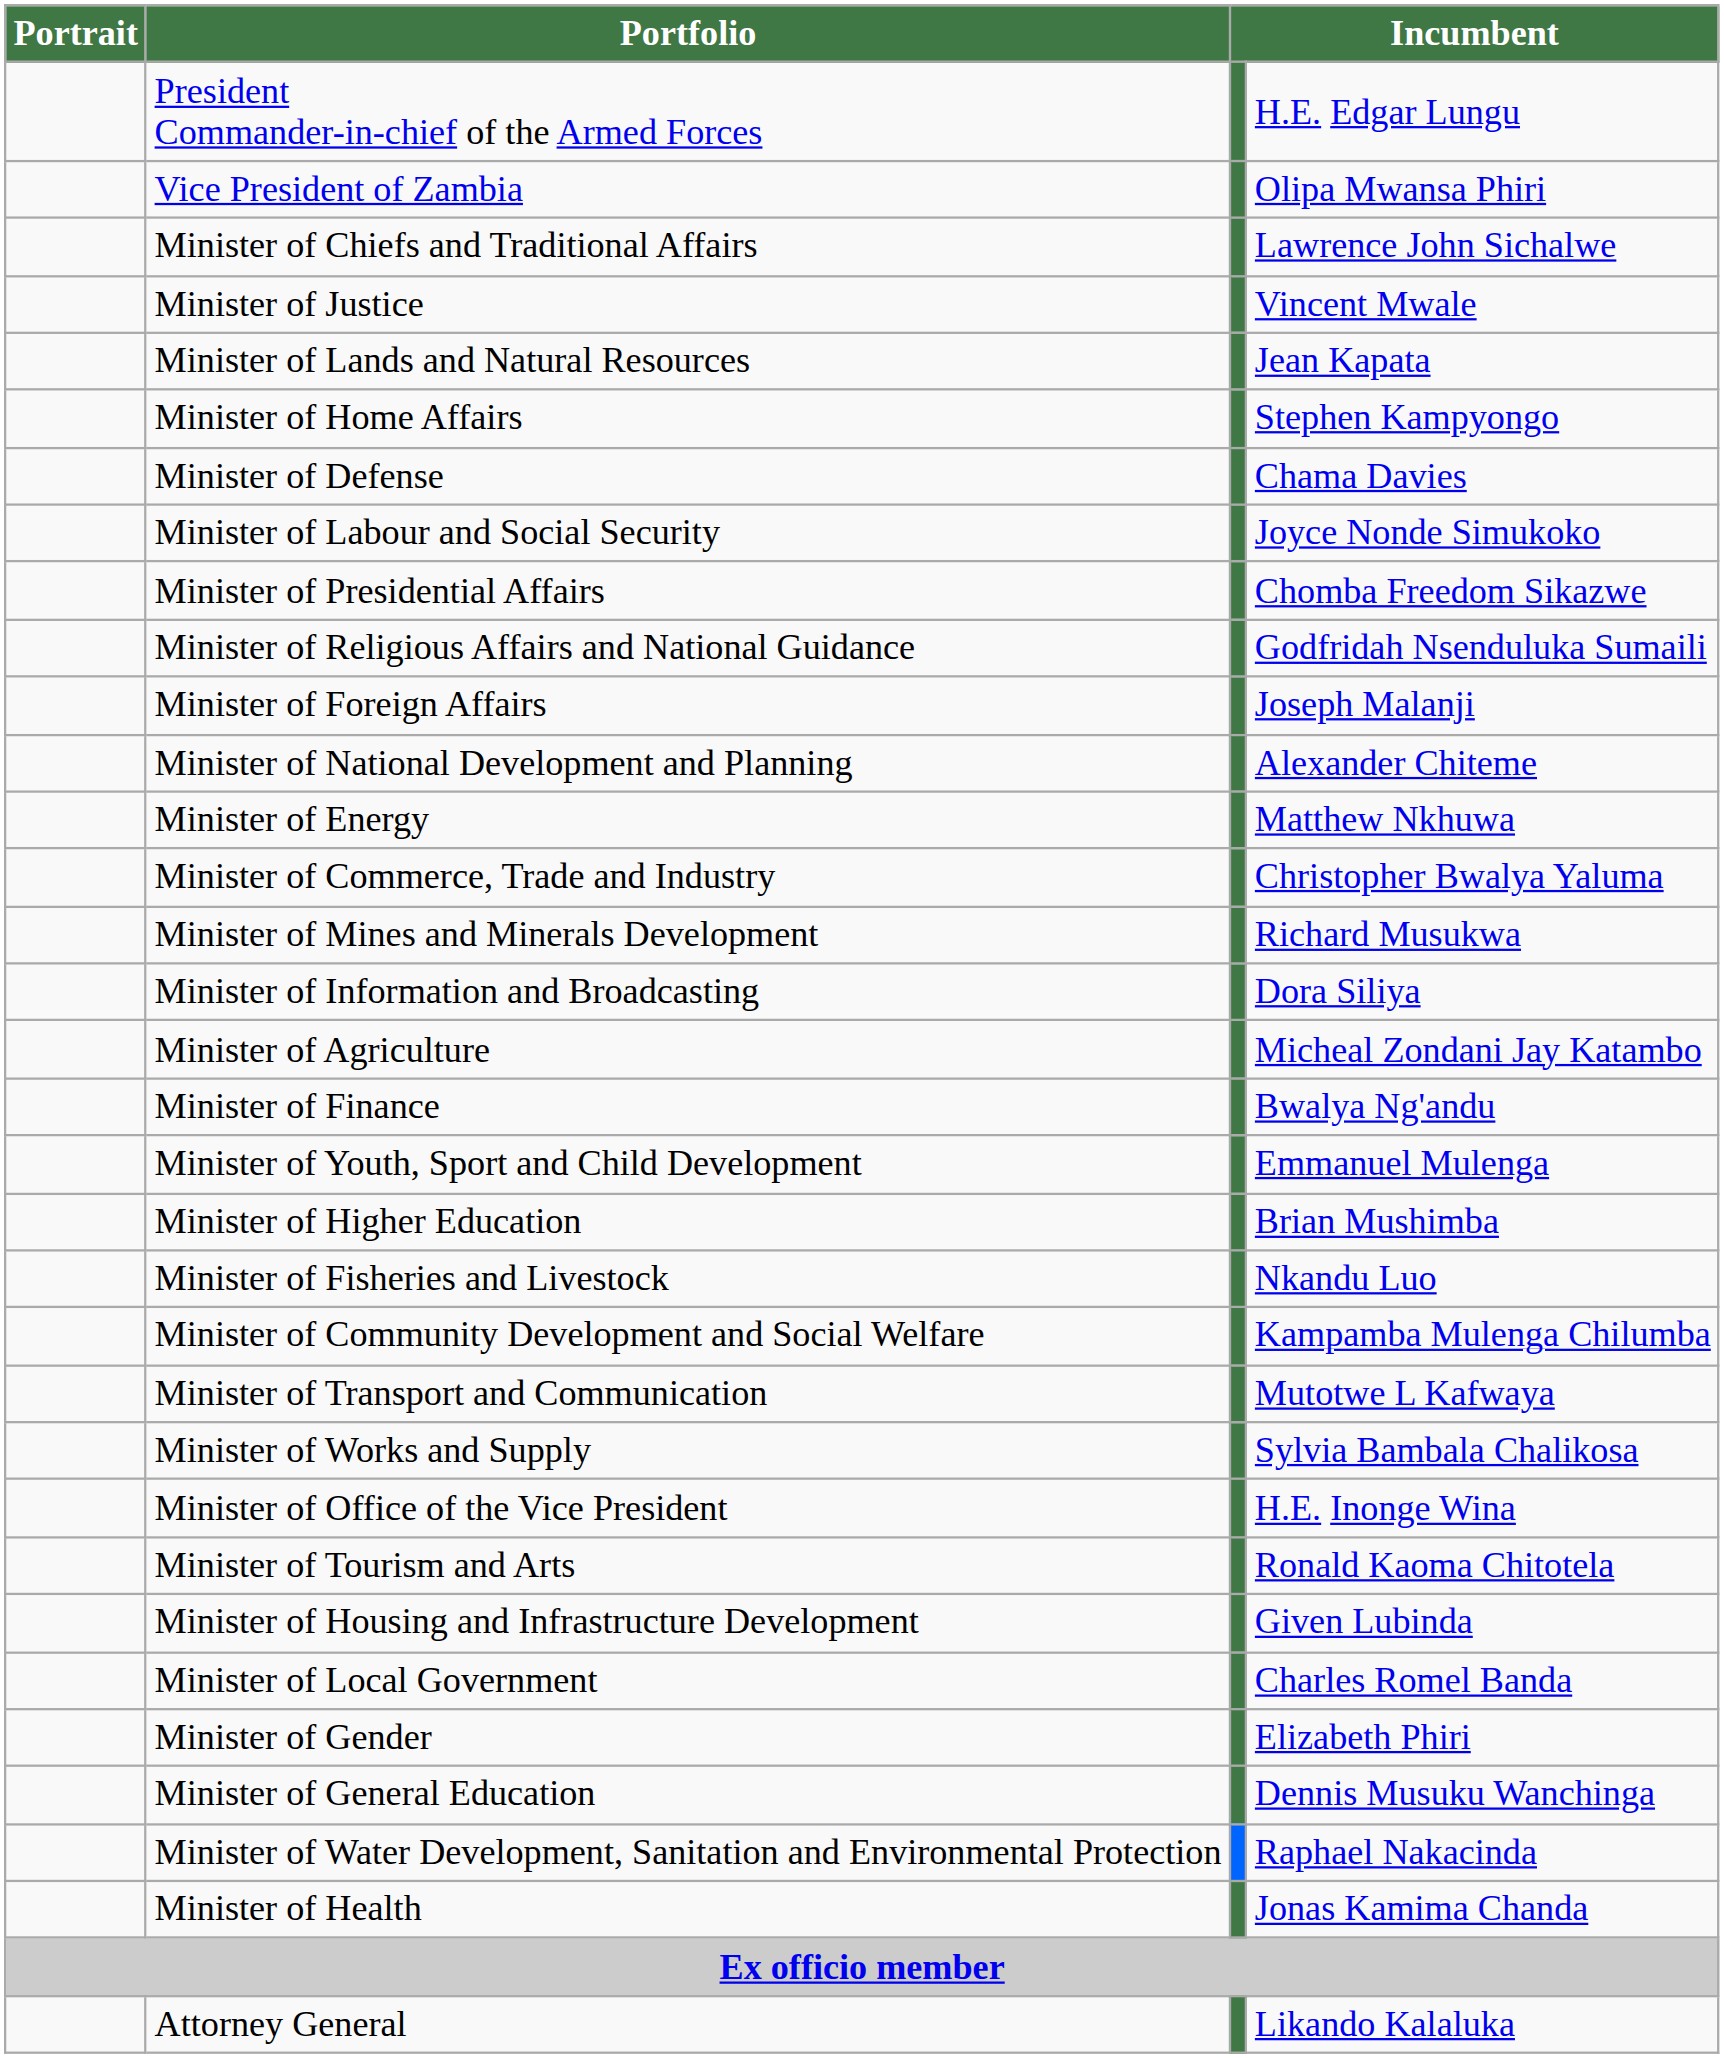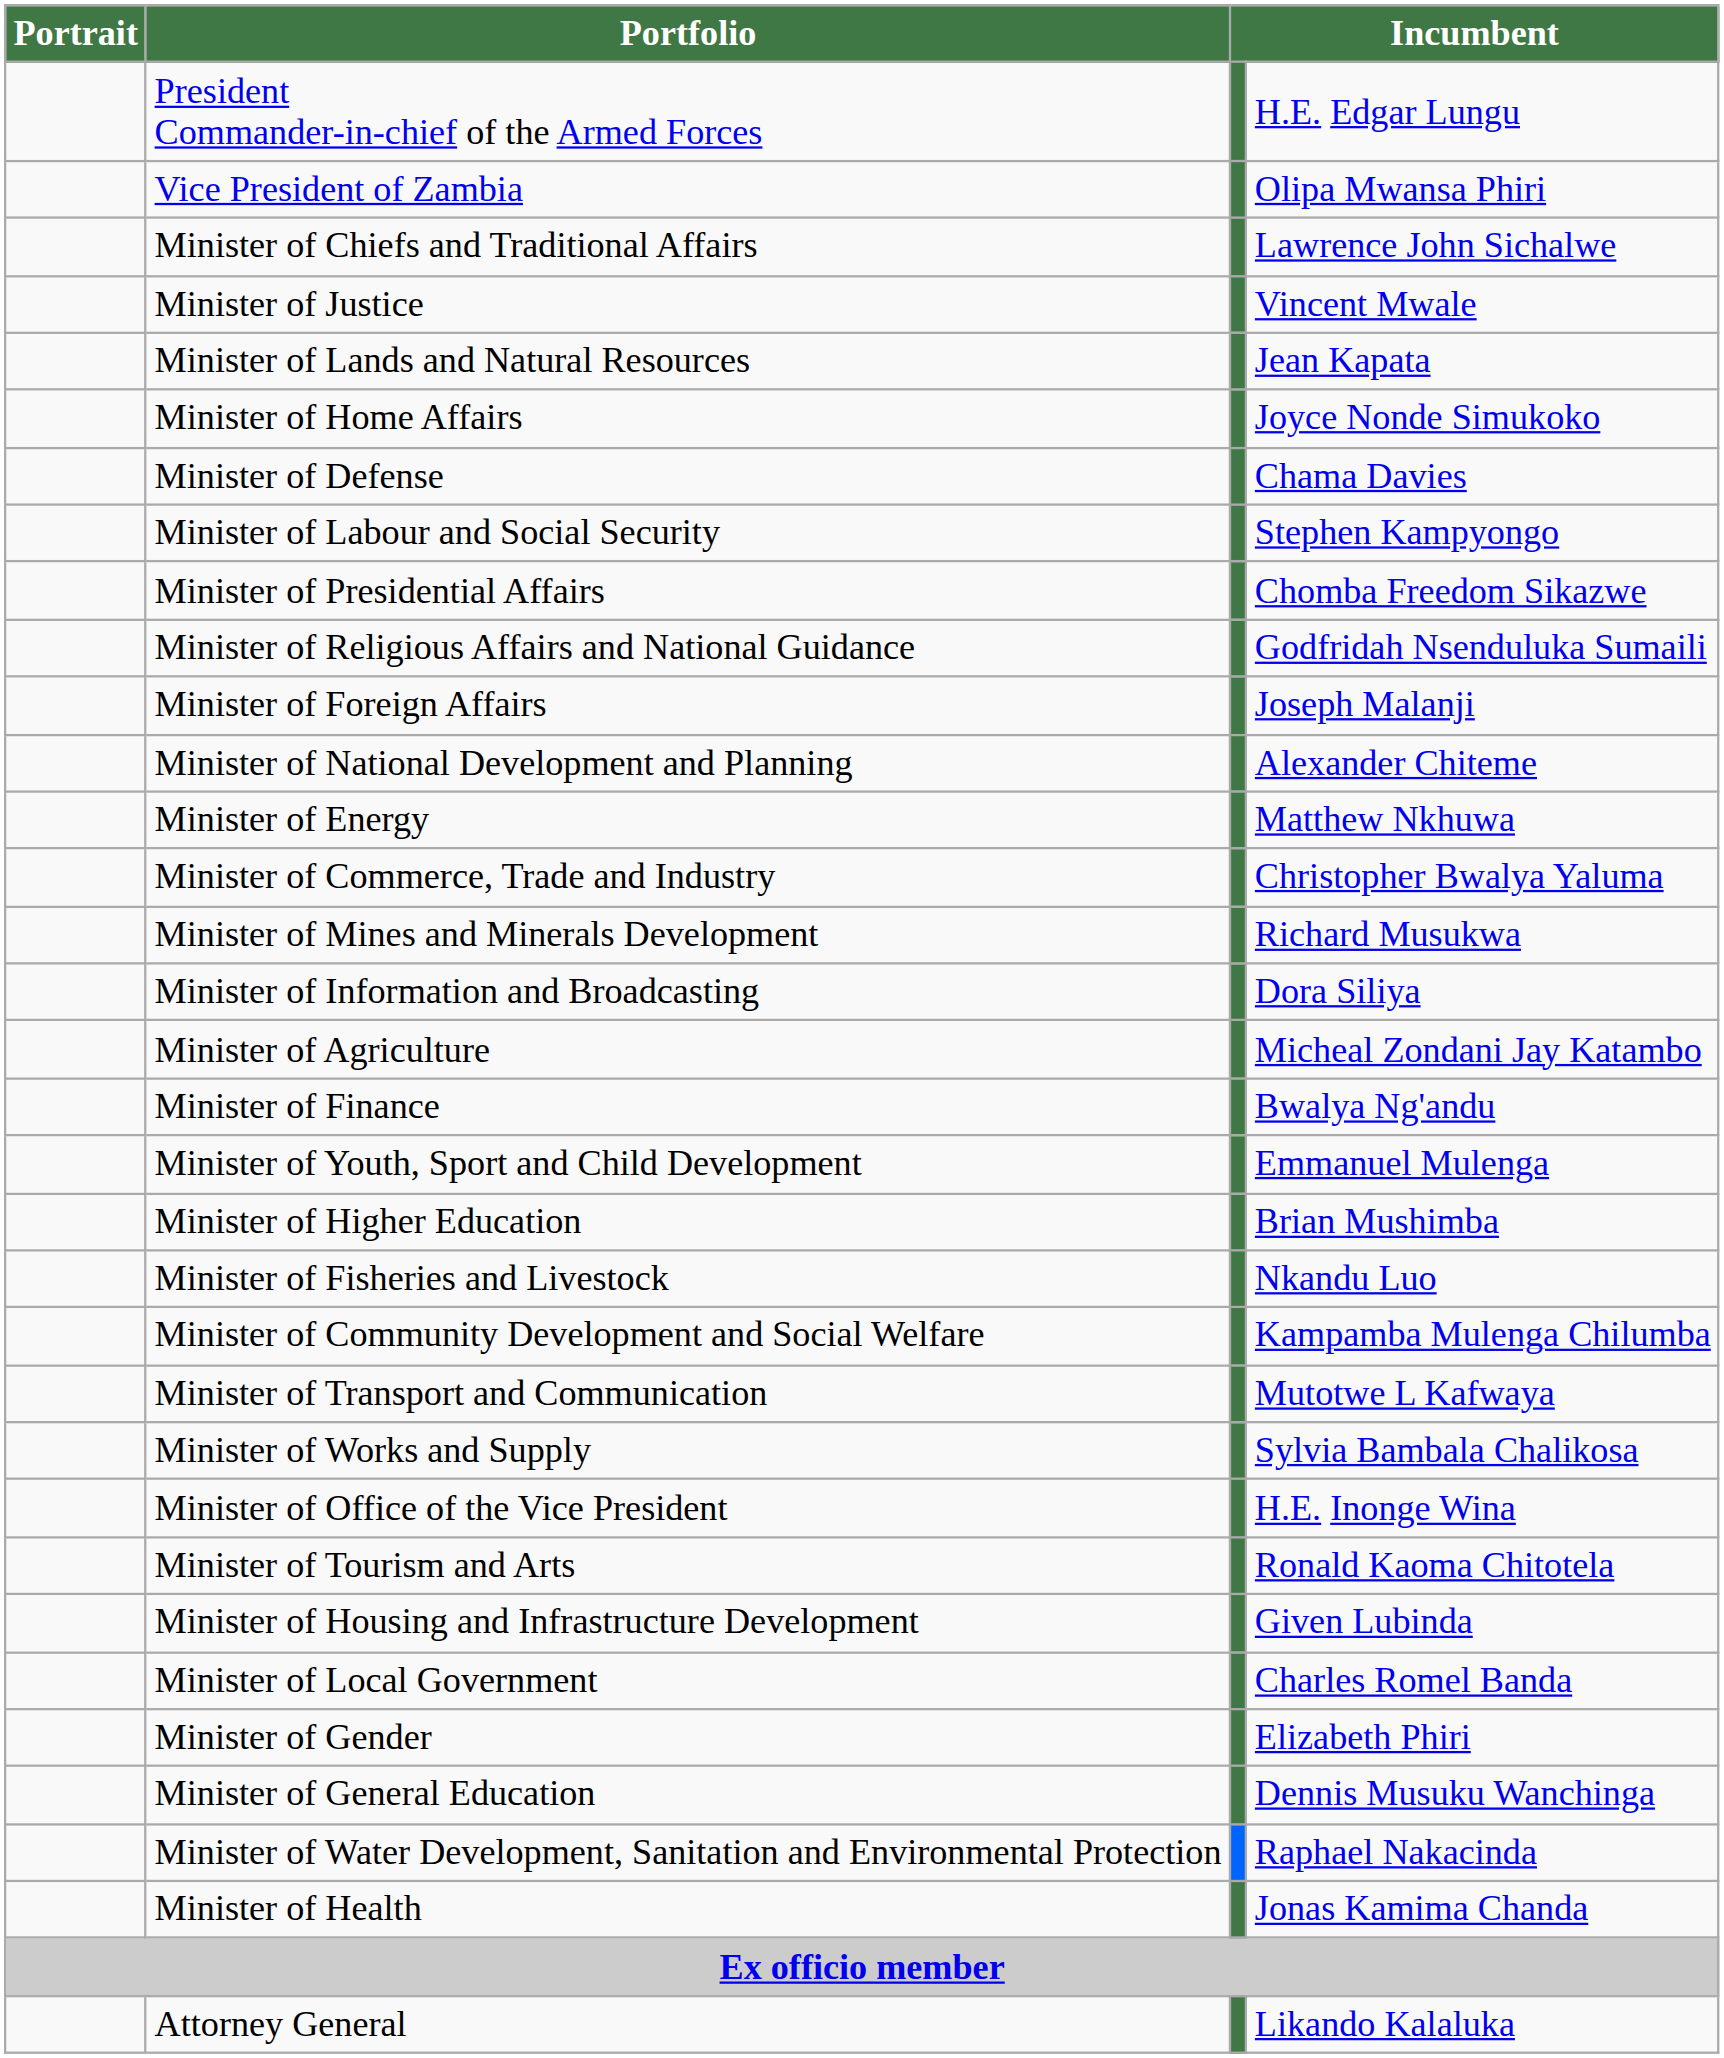Minister of Home Affairs | column 4: Stephen Kampyongo -> Joyce Nonde Simukoko
Minister of Labour and Social Security | column 4: Joyce Nonde Simukoko -> Stephen Kampyongo
